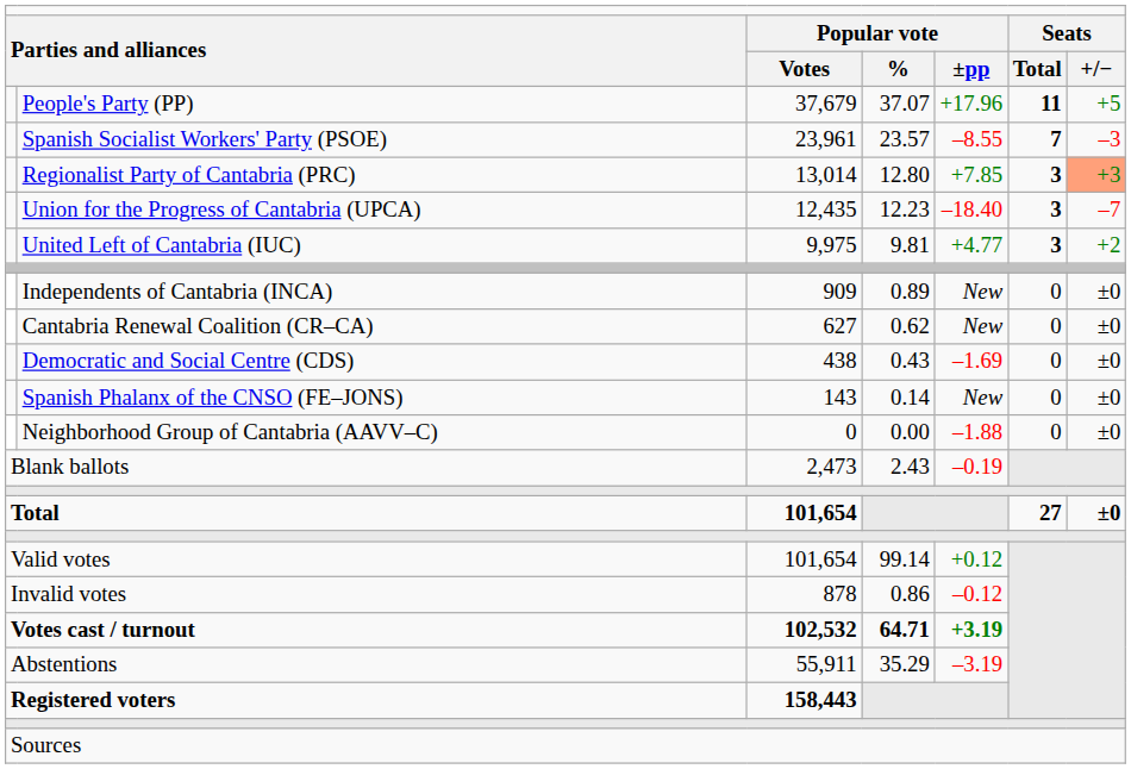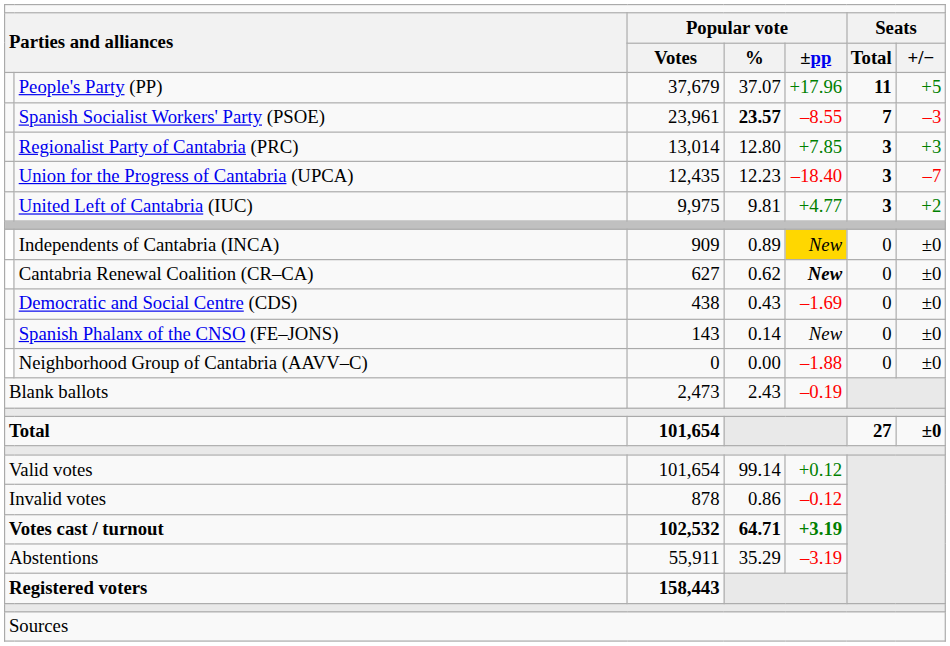Spanish Socialist Workers' Party (PSOE) | column 4: normal -> bold
Regionalist Party of Cantabria (PRC) | column 7: lightsalmon background -> no background
Independents of Cantabria (INCA) | column 5: no background -> gold background
Cantabria Renewal Coalition (CR–CA) | column 5: normal -> bold
